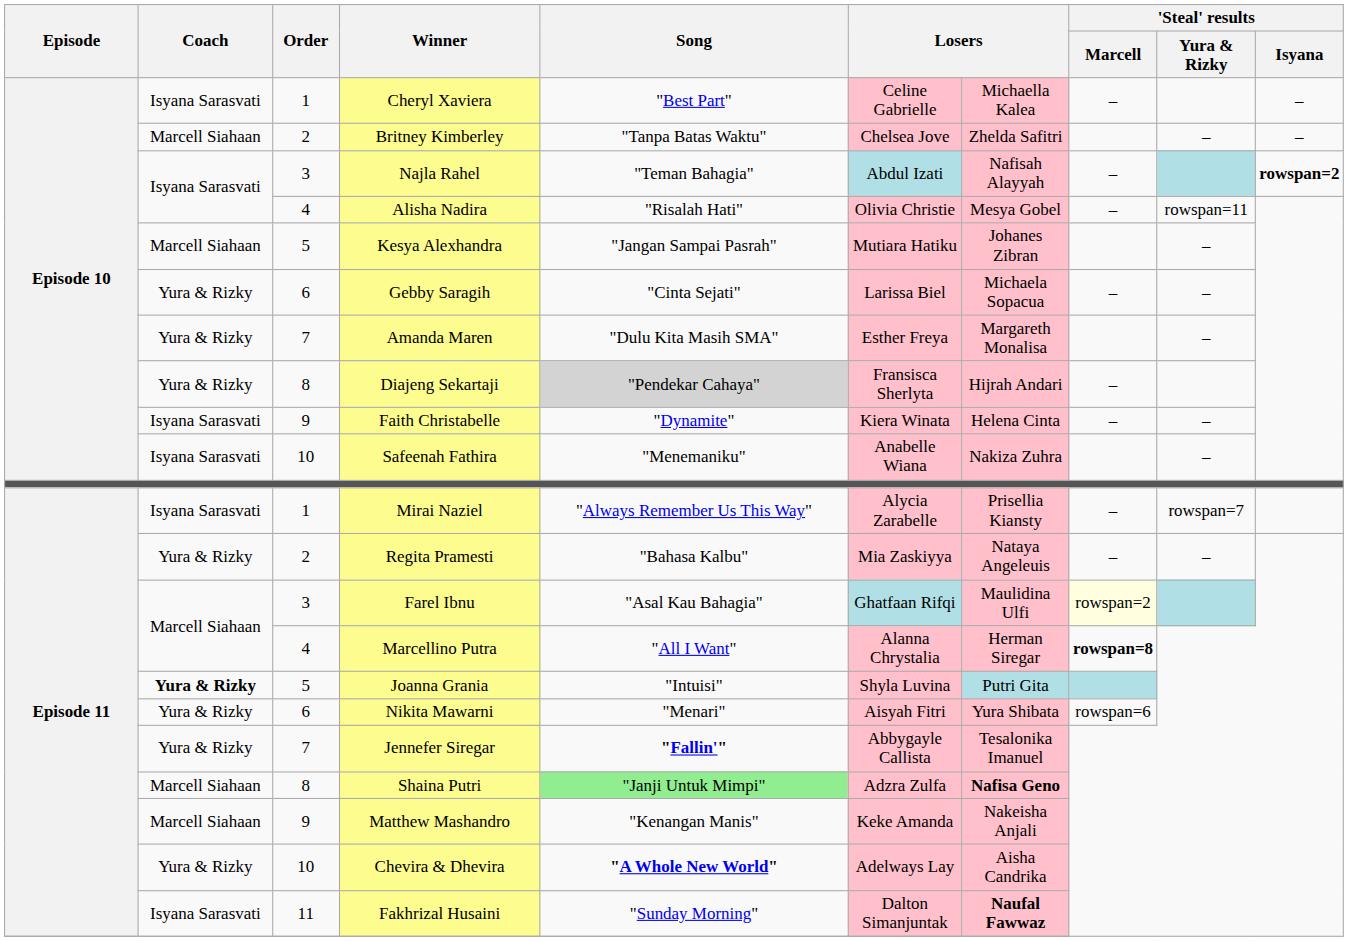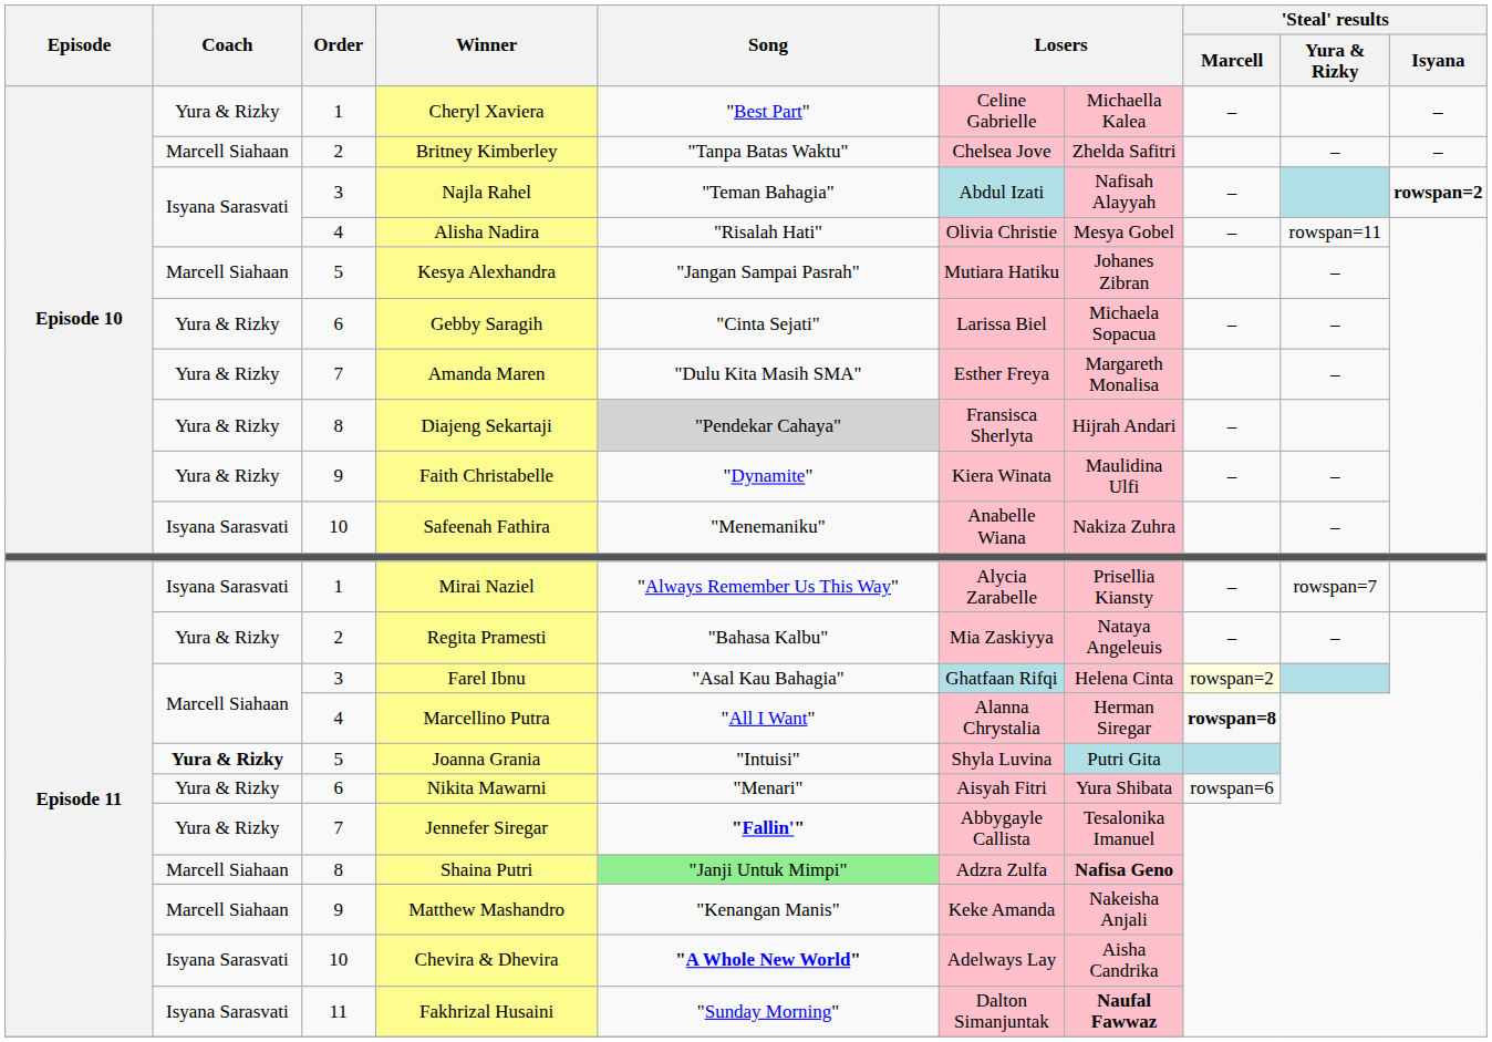Cheryl Xaviera | Coach: Isyana Sarasvati -> Yura & Rizky
Faith Christabelle | Coach: Isyana Sarasvati -> Yura & Rizky
Faith Christabelle | column 7: Helena Cinta -> Maulidina Ulfi
Farel Ibnu | column 7: Maulidina Ulfi -> Helena Cinta
Chevira & Dhevira | Coach: Yura & Rizky -> Isyana Sarasvati
